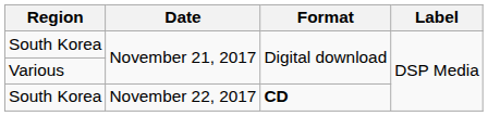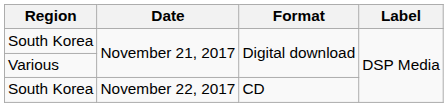South Korea / November 22, 2017 | Format: bold -> normal
